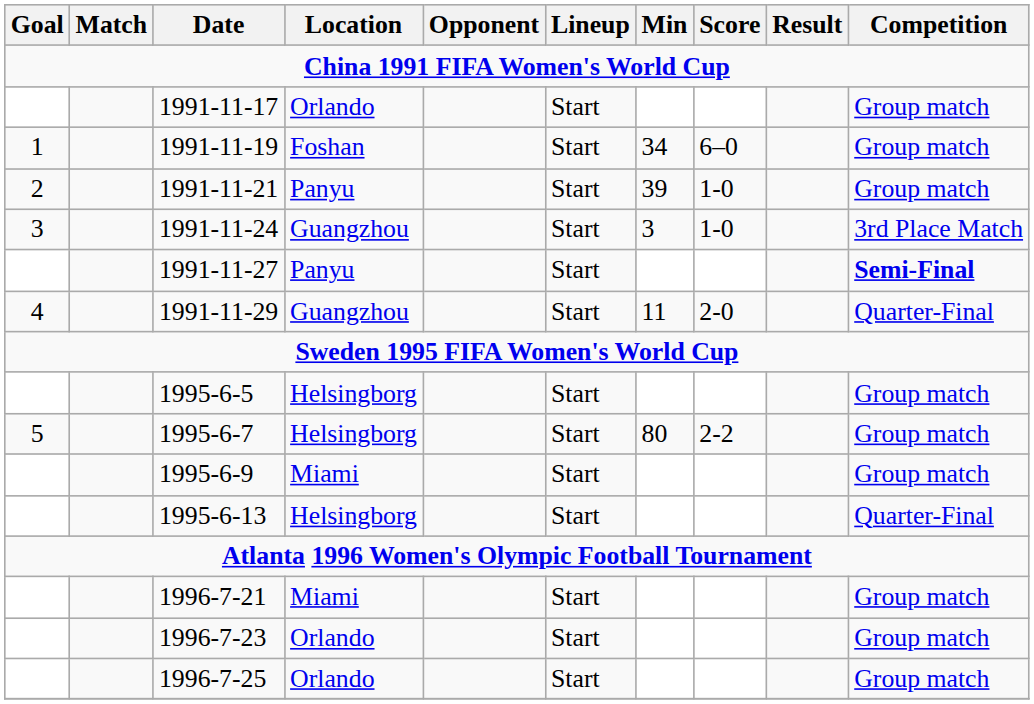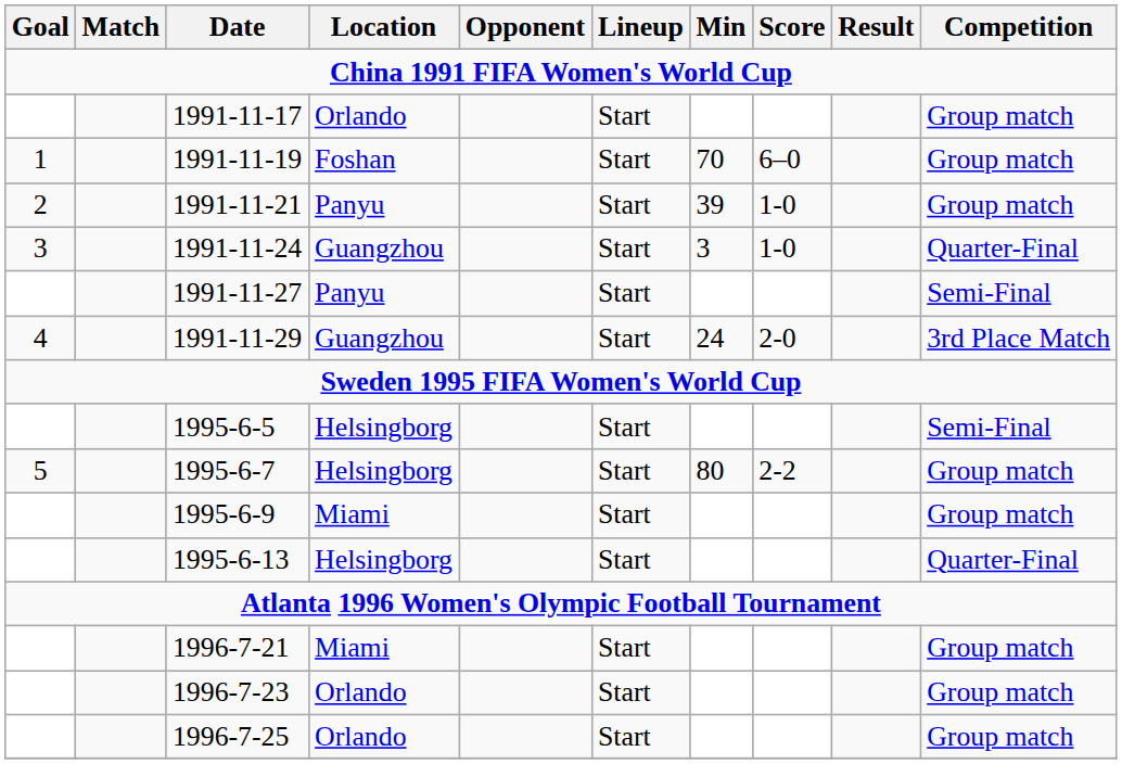1991-11-19 | Min: 34 -> 70
1991-11-24 | Competition: 3rd Place Match -> Quarter-Final
1991-11-27 | Competition: bold -> normal
1991-11-29 | Min: 11 -> 24
1991-11-29 | Competition: Quarter-Final -> 3rd Place Match
1995-6-5 | Competition: Group match -> Semi-Final
